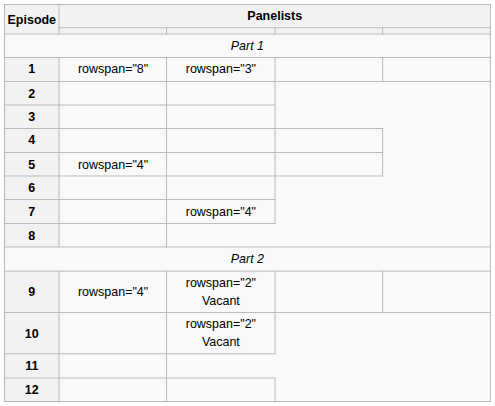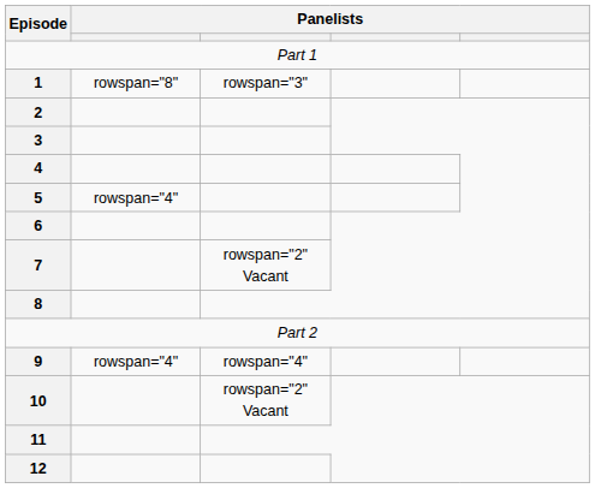7 | column 3: rowspan="4" -> rowspan="2" Vacant
9 | column 3: rowspan="2" Vacant -> rowspan="4"
